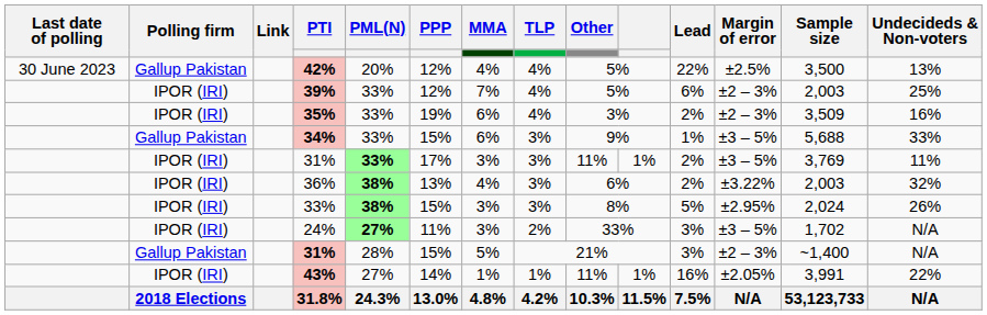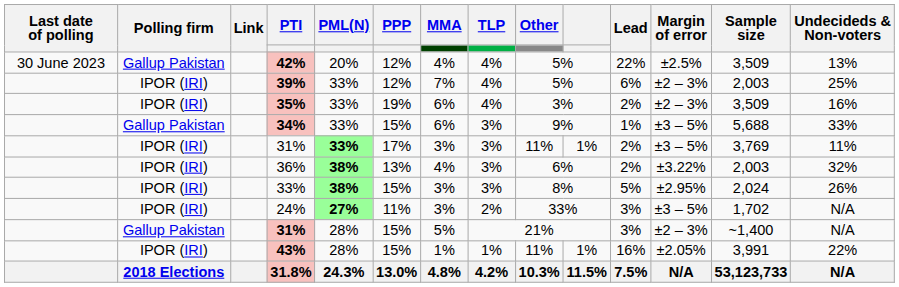42% | Sample size: 3,500 -> 3,509
43% | PML(N): 27% -> 28%
43% | PPP: 14% -> 15%
